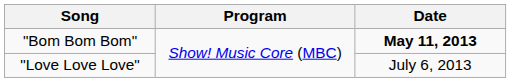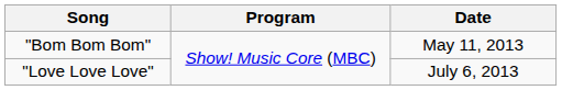"Bom Bom Bom" | Date: bold -> normal
